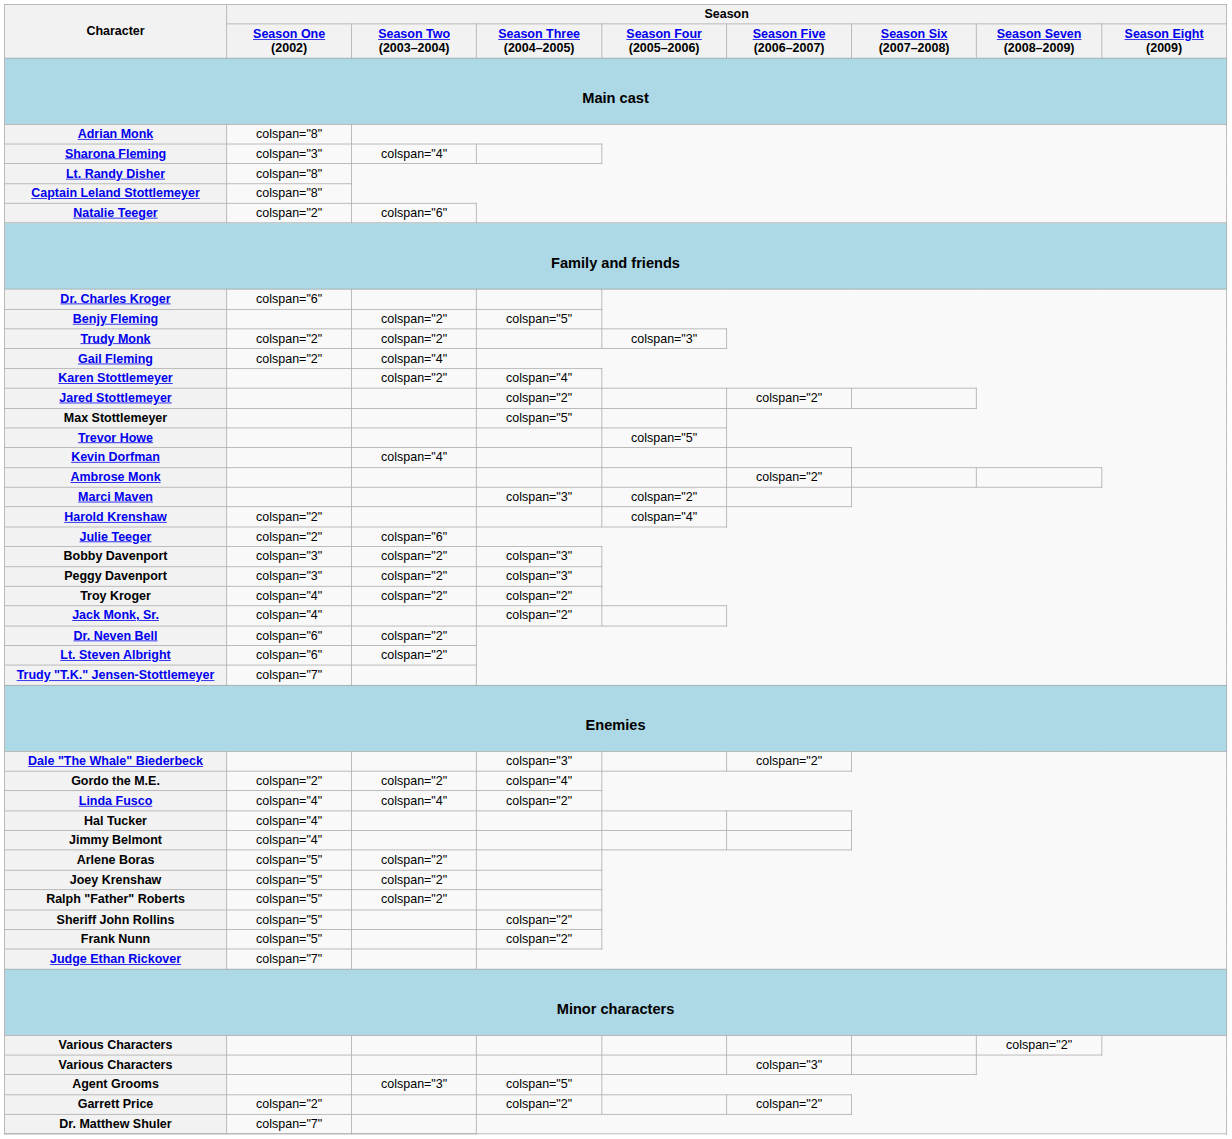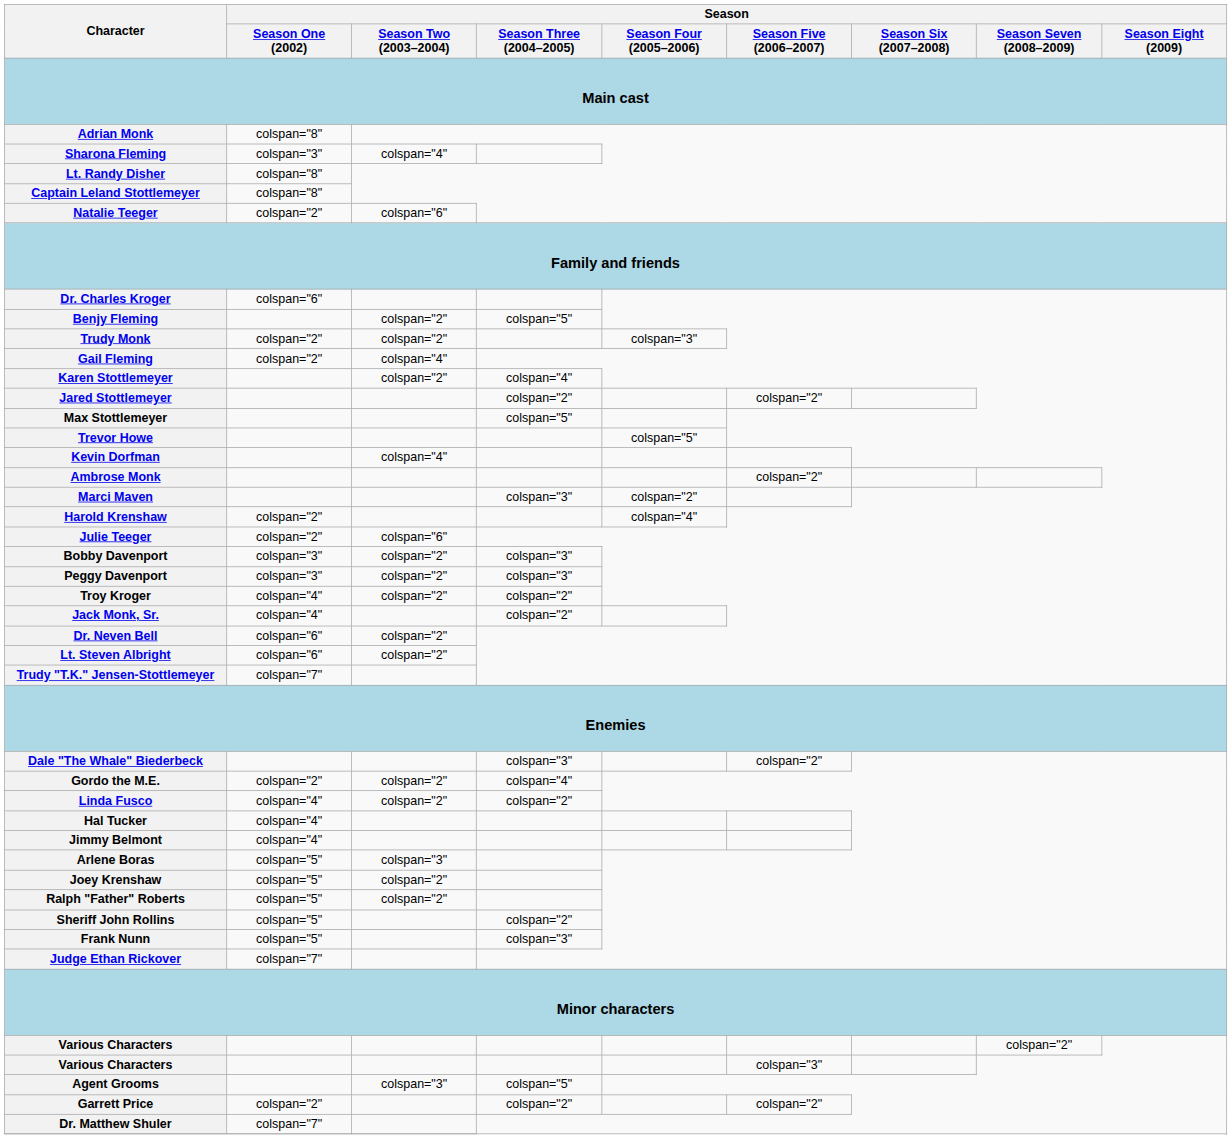Linda Fusco | Season / Season Two (2003–2004): colspan="4" -> colspan="2"
Arlene Boras | Season / Season Two (2003–2004): colspan="2" -> colspan="3"
Frank Nunn | Season / Season Three (2004–2005): colspan="2" -> colspan="3"
